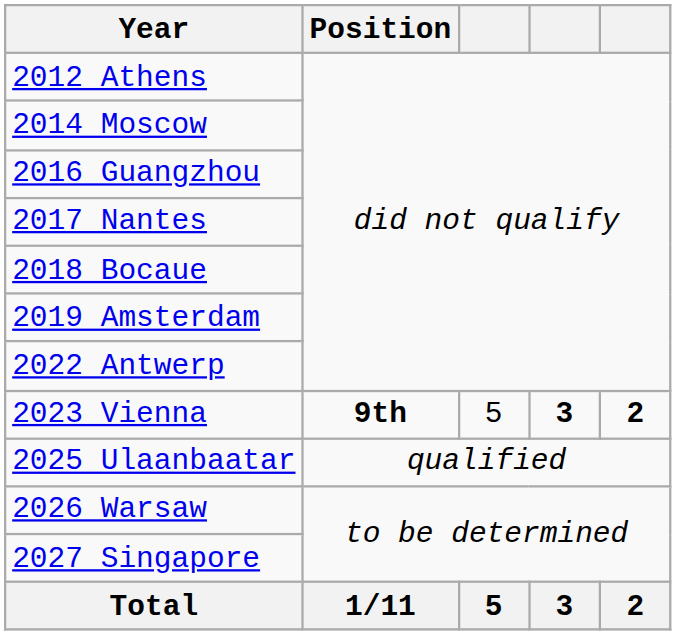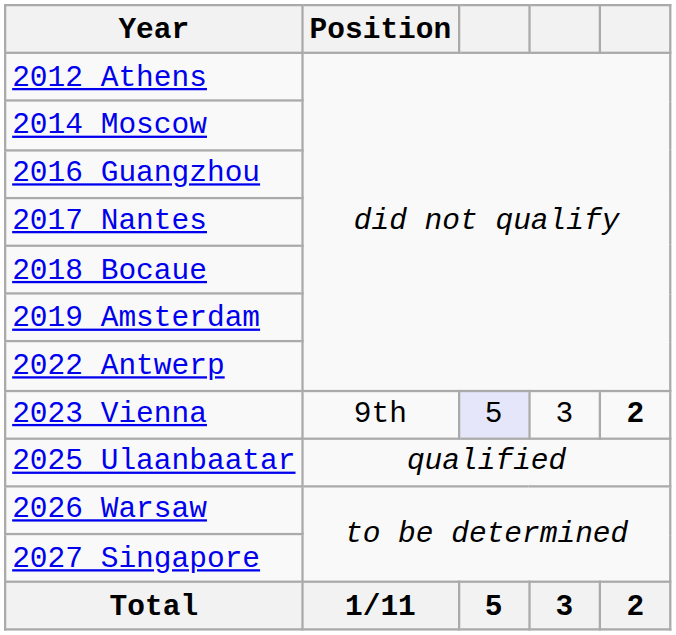2023 Vienna | Position: bold -> normal
2023 Vienna | column 3: no background -> lavender background
2023 Vienna | column 4: bold -> normal
